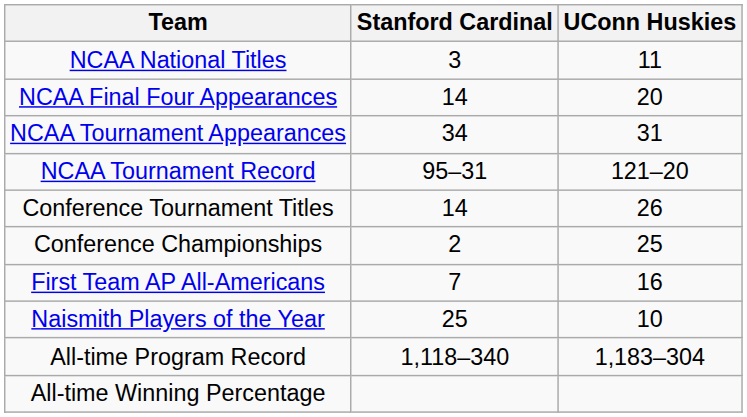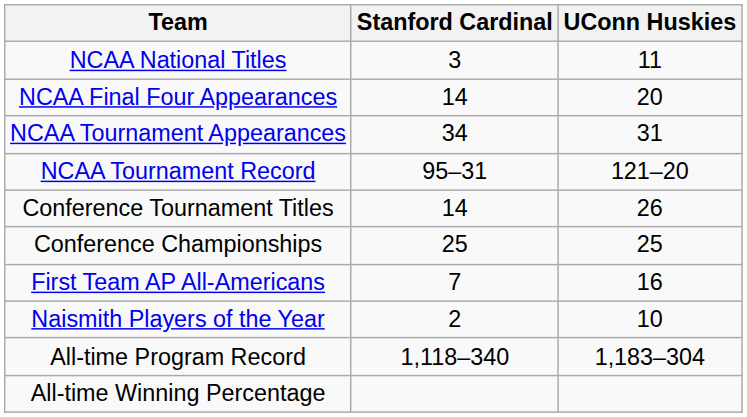Conference Championships | Stanford Cardinal: 2 -> 25
Naismith Players of the Year | Stanford Cardinal: 25 -> 2
